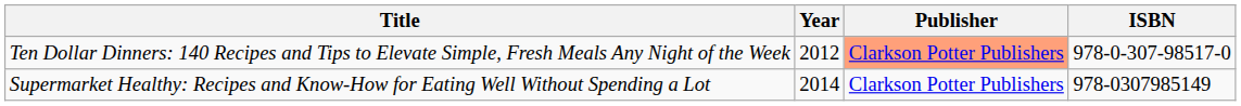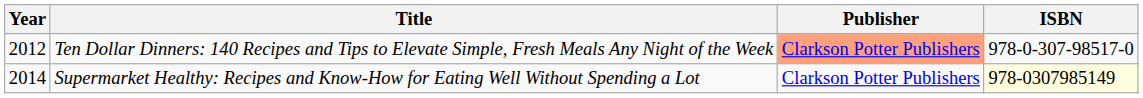columns swapped: Year <-> Title
row 3 | ISBN: no background -> lightyellow background
